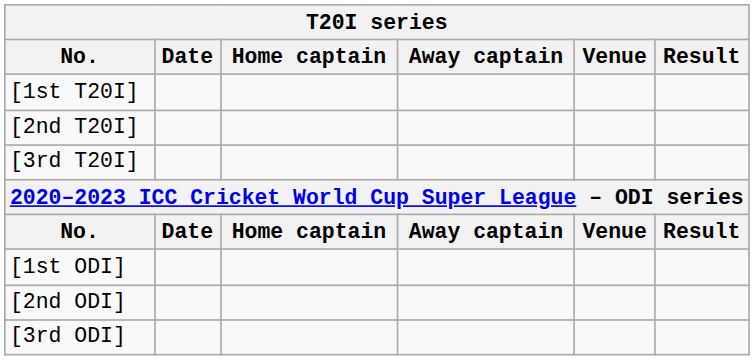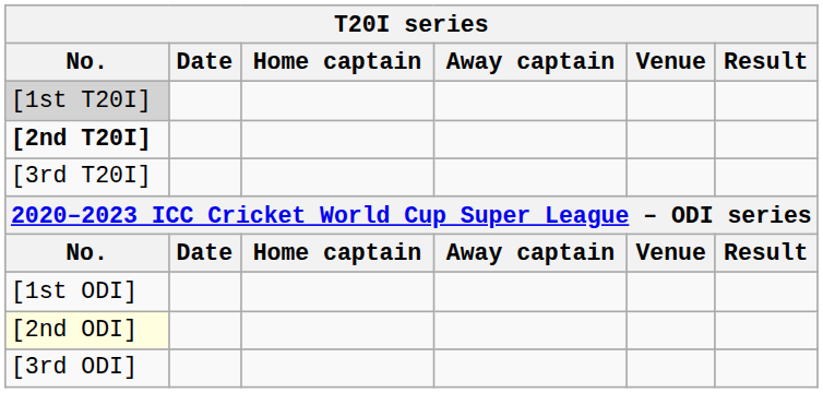[1st T20I] | No.: no background -> lightgrey background
[2nd T20I] | No.: normal -> bold
[2nd ODI] | No.: no background -> lightyellow background
